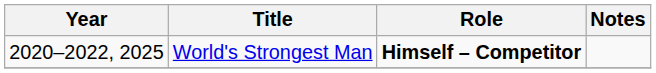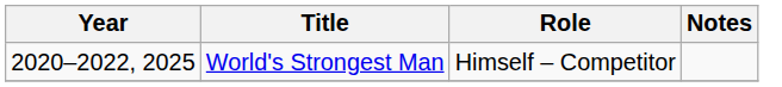World's Strongest Man | Role: bold -> normal
